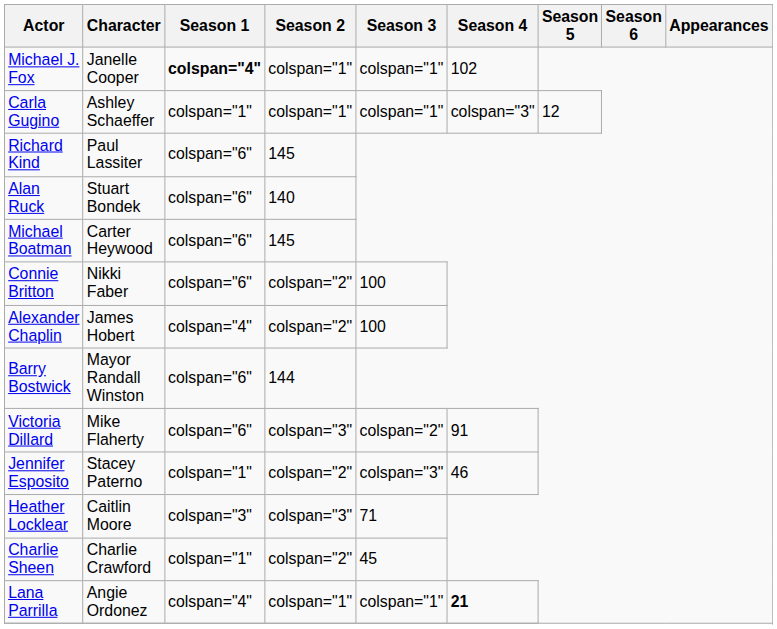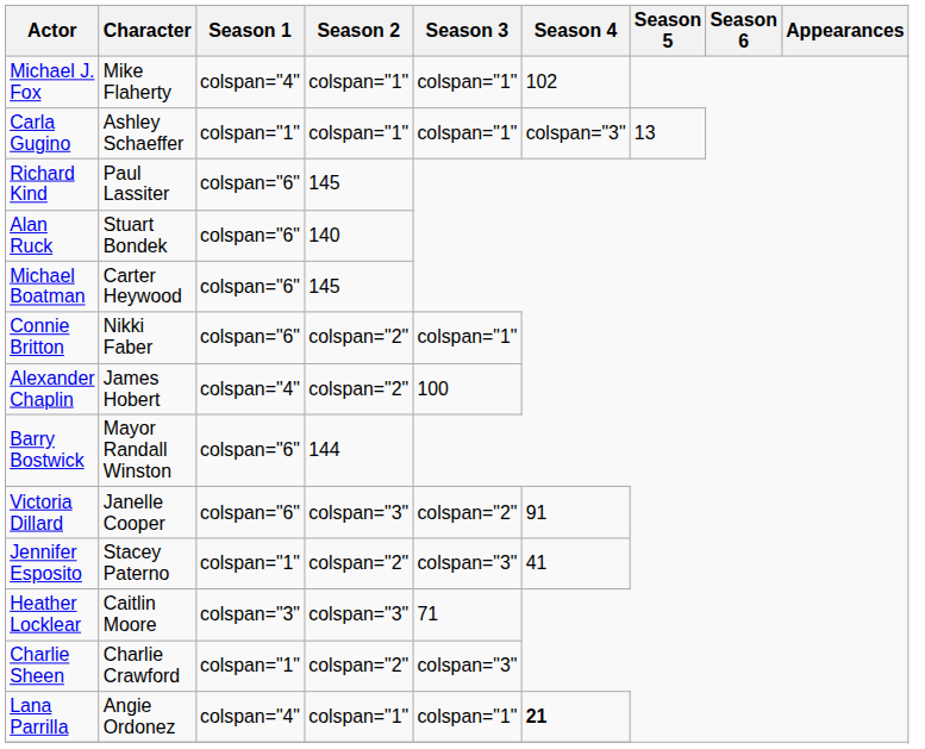Michael J. Fox | Character: Janelle Cooper -> Mike Flaherty
Michael J. Fox | Season 1: bold -> normal
Carla Gugino | Season 5: 12 -> 13
Connie Britton | Season 3: 100 -> colspan="1"
Victoria Dillard | Character: Mike Flaherty -> Janelle Cooper
Jennifer Esposito | Season 4: 46 -> 41
Charlie Sheen | Season 3: 45 -> colspan="3"
